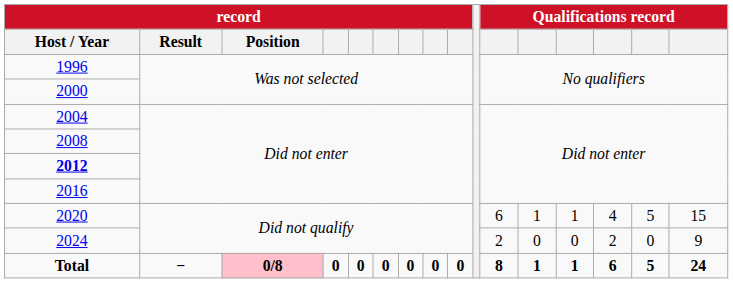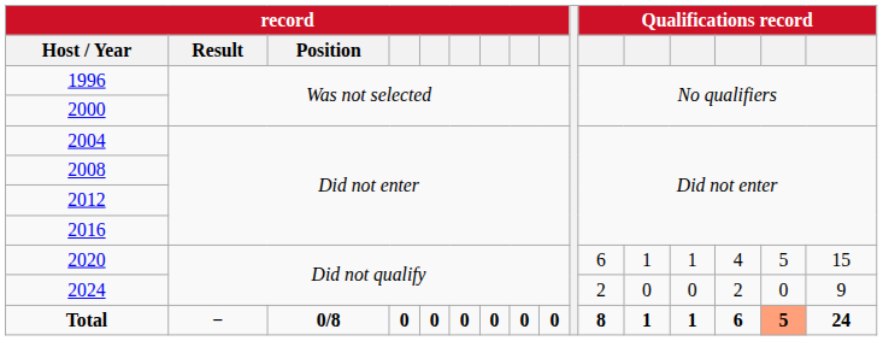2012 | record / Host / Year: bold -> normal
Total | record / Position: pink background -> no background
Total | column 15: no background -> lightsalmon background
